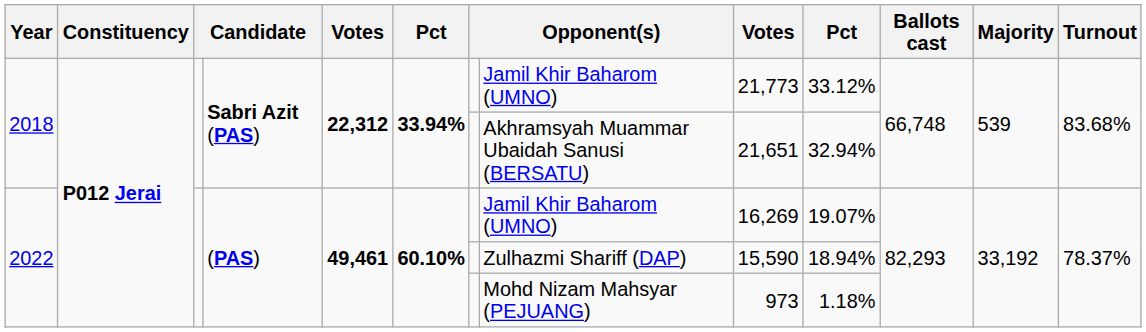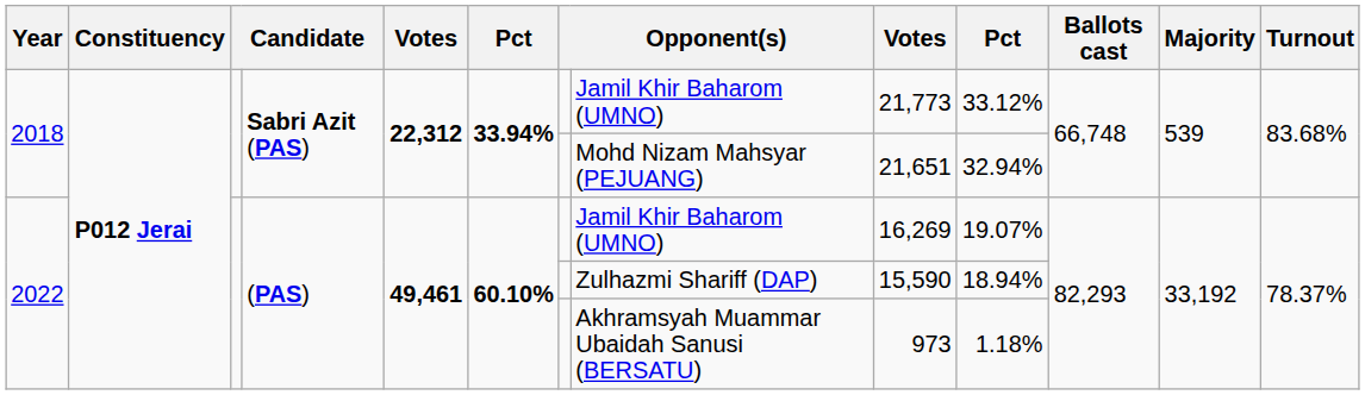row 3 | column 8: Akhramsyah Muammar Ubaidah Sanusi (BERSATU) -> Mohd Nizam Mahsyar (PEJUANG)
row 6 | column 8: Mohd Nizam Mahsyar (PEJUANG) -> Akhramsyah Muammar Ubaidah Sanusi (BERSATU)
